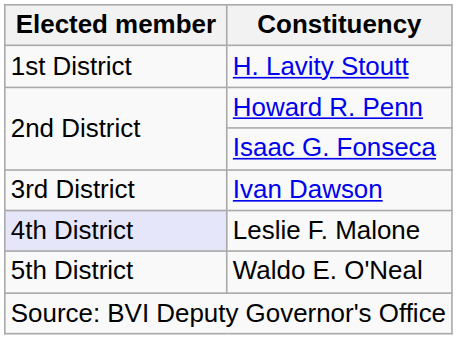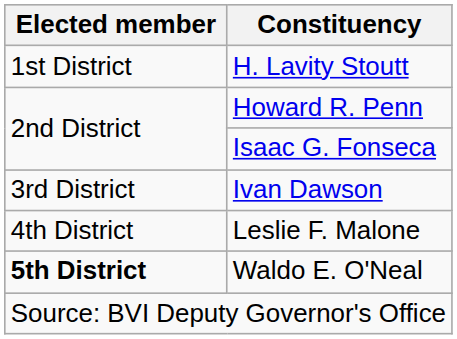Leslie F. Malone | Elected member: lavender background -> no background
Waldo E. O'Neal | Elected member: normal -> bold
